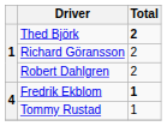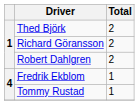Thed Björk | Total: bold -> normal
Fredrik Ekblom | Total: bold -> normal
